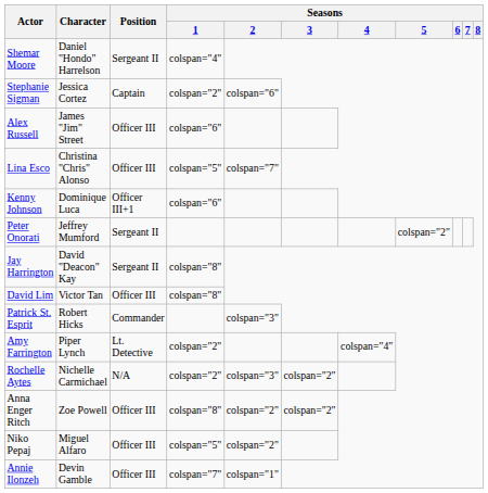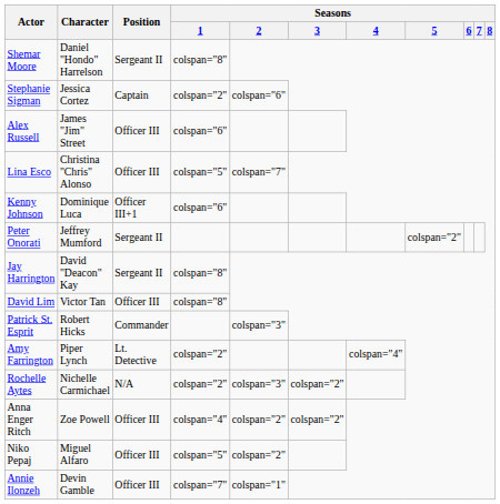Shemar Moore | Seasons / 1: colspan="4" -> colspan="8"
Anna Enger Ritch | Seasons / 1: colspan="8" -> colspan="4"
